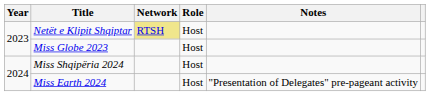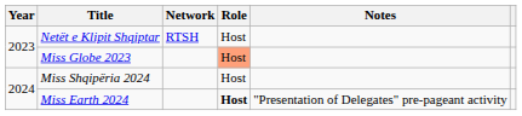Netët e Klipit Shqiptar | Network: khaki background -> no background
Miss Globe 2023 | Role: no background -> lightsalmon background
Miss Earth 2024 | Role: normal -> bold
